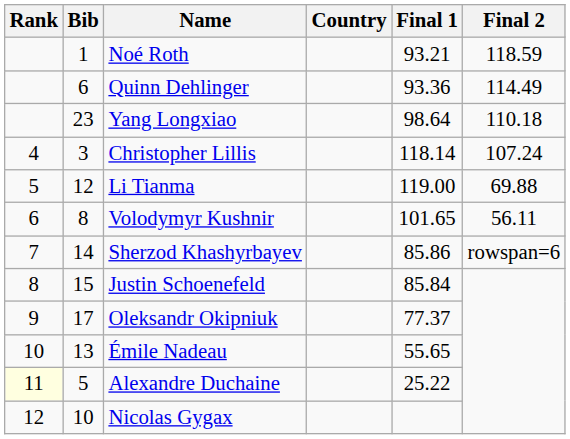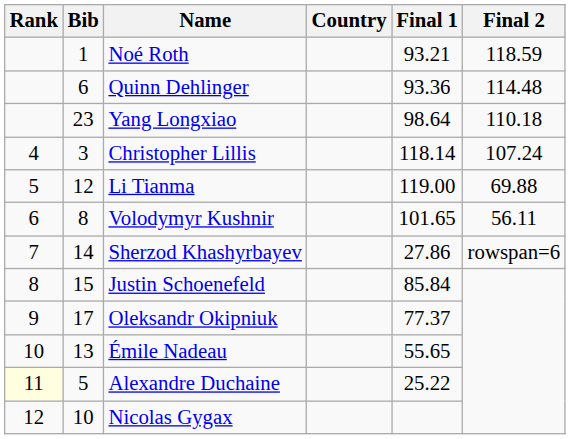Quinn Dehlinger | Final 2: 114.49 -> 114.48
Sherzod Khashyrbayev | Final 1: 85.86 -> 27.86
